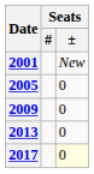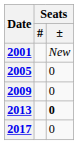2013 | Seats / ±: normal -> bold
2017 | Seats / ±: lightyellow background -> no background
